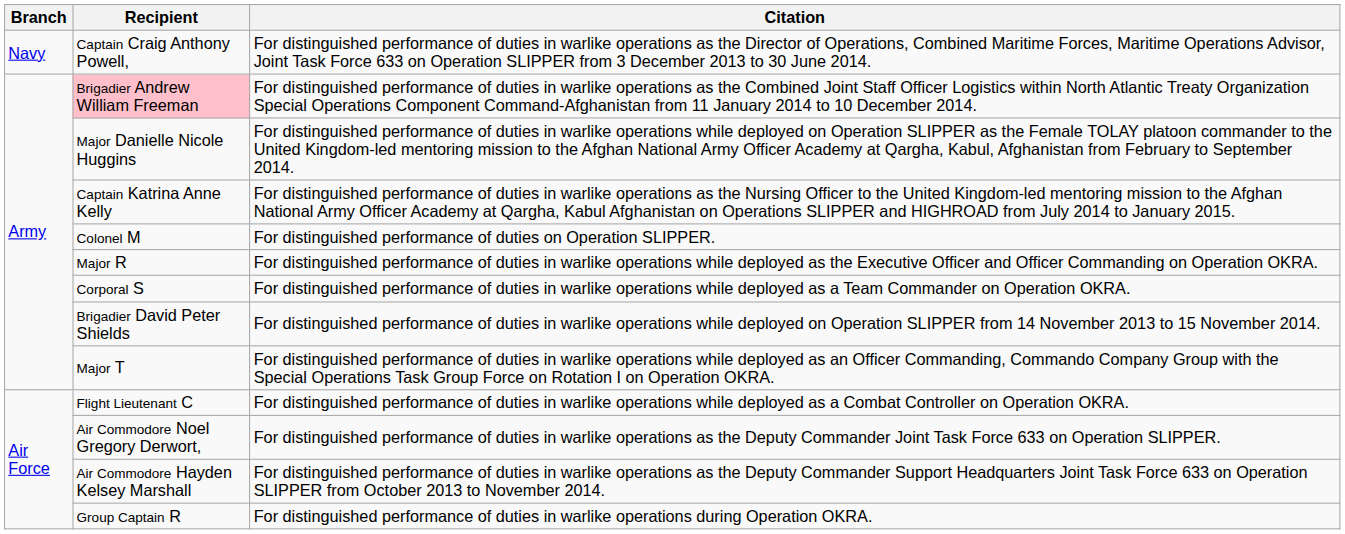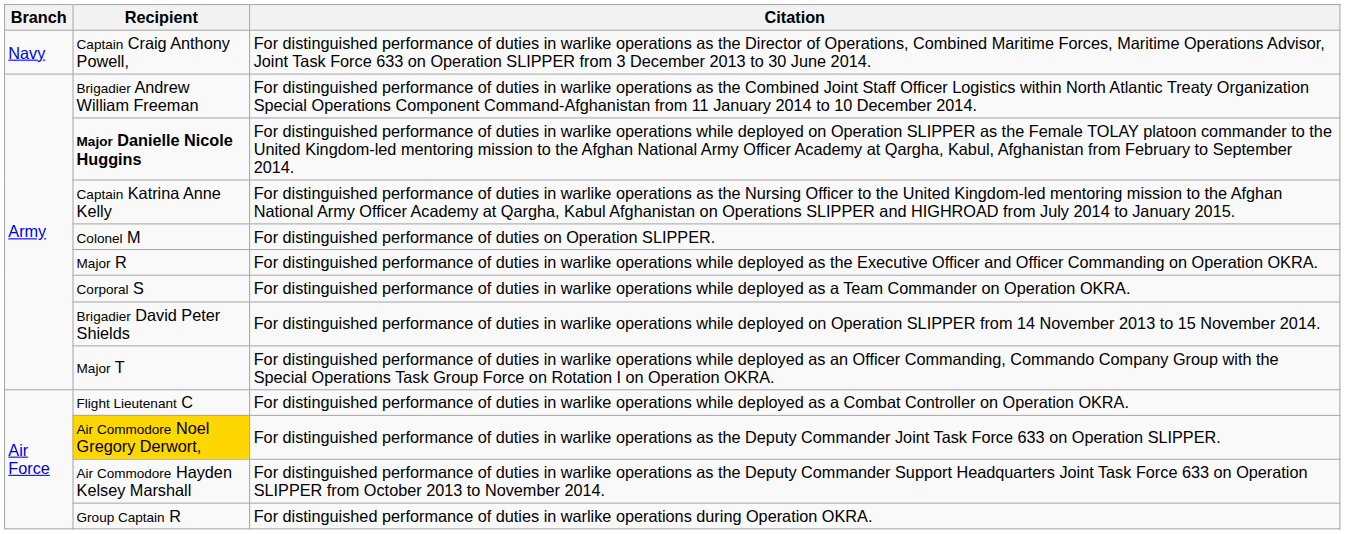Brigadier Andrew William Freeman | Recipient: pink background -> no background
Major Danielle Nicole Huggins | Recipient: normal -> bold
Air Commodore Noel Gregory Derwort, | Recipient: no background -> gold background
